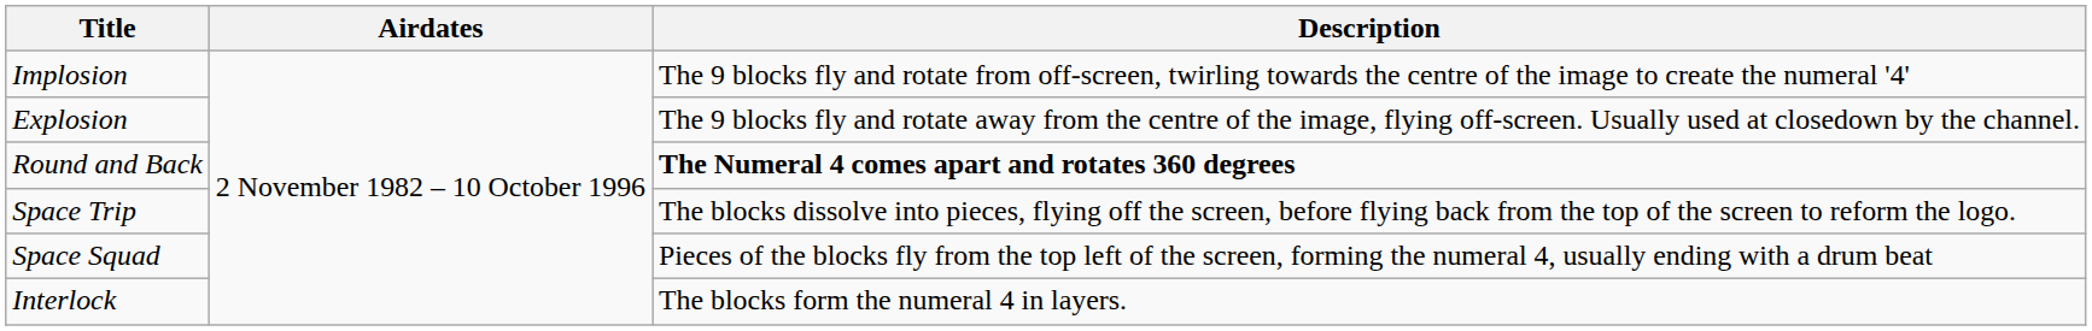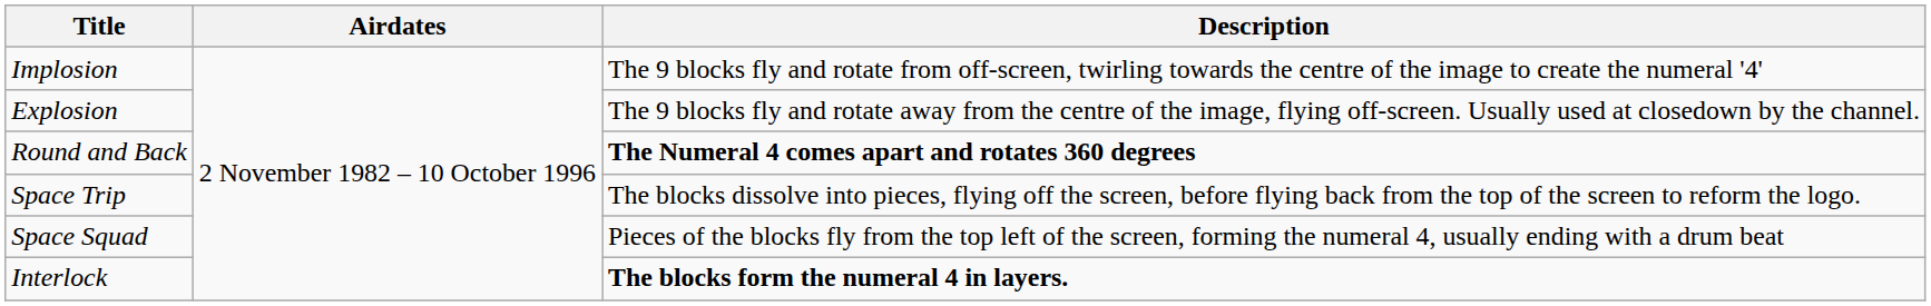Interlock | Description: normal -> bold
